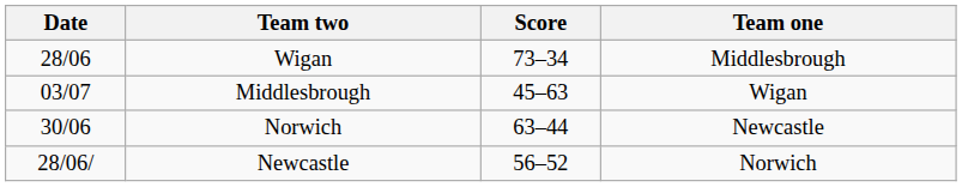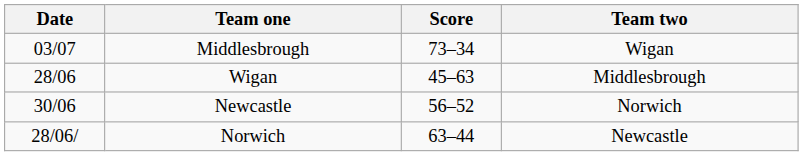columns swapped: Team one <-> Team two
row 2 | Date: 28/06 -> 03/07
row 3 | Date: 03/07 -> 28/06
row 4 | Score: 63–44 -> 56–52
row 5 | Score: 56–52 -> 63–44
